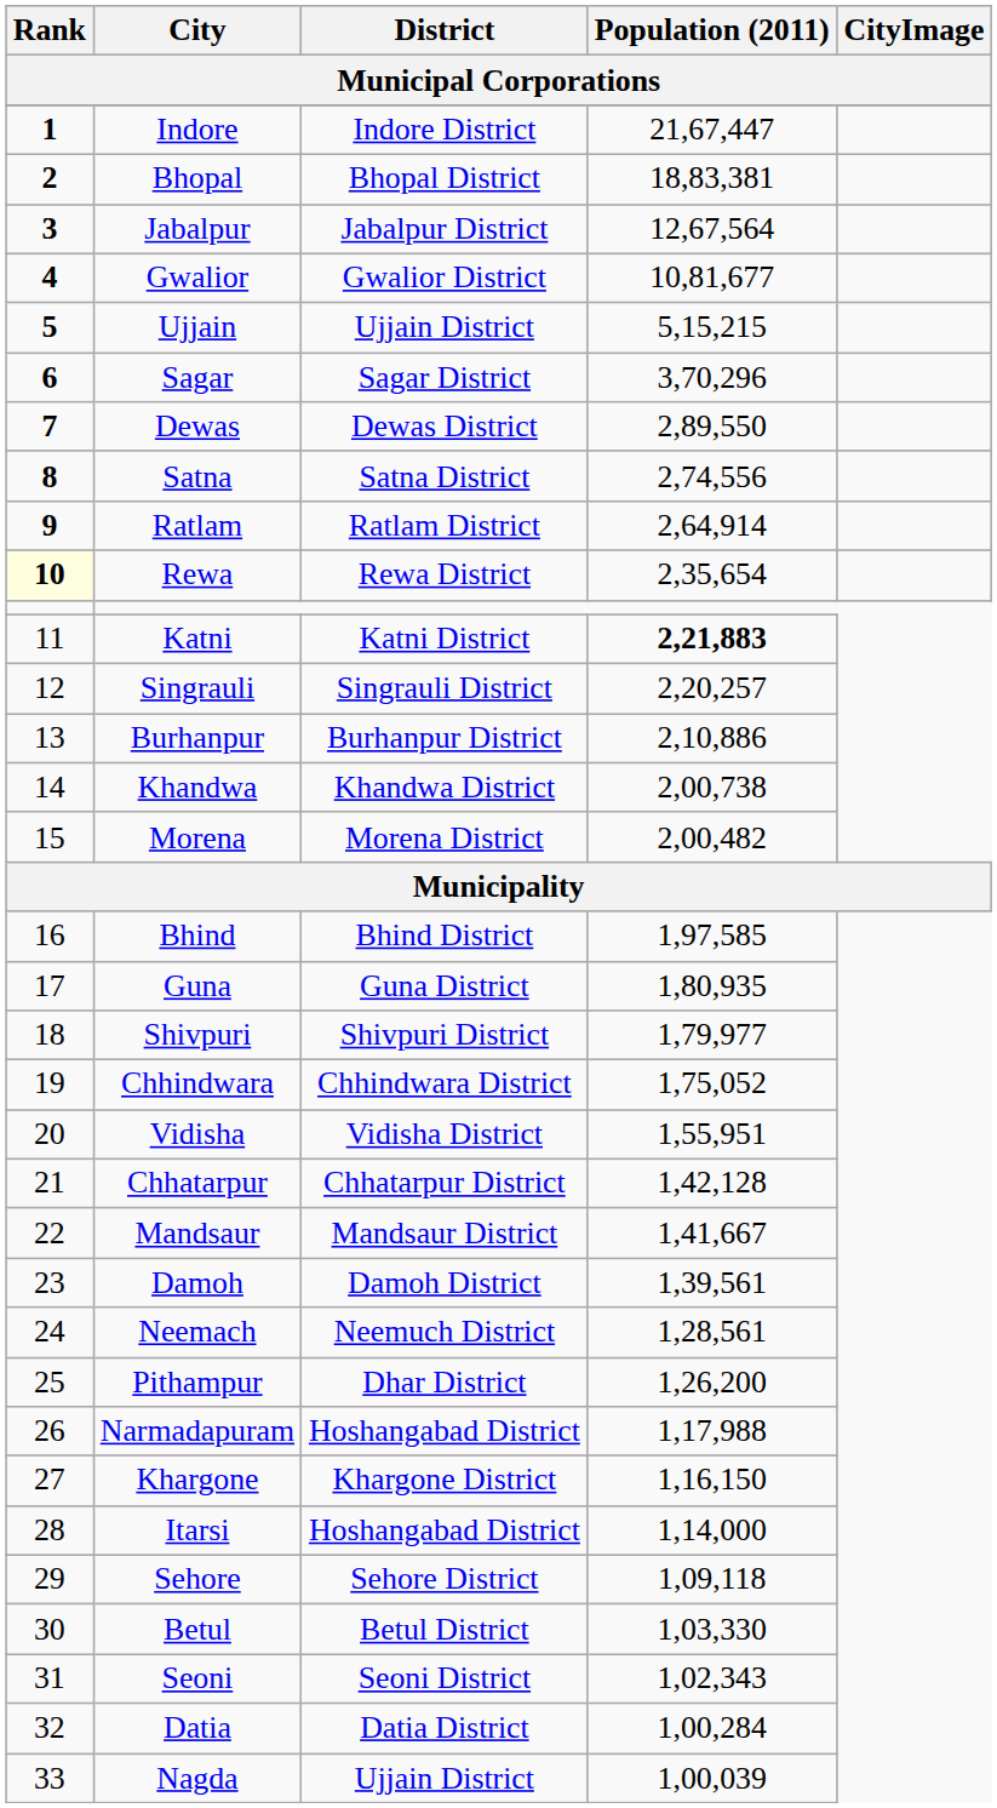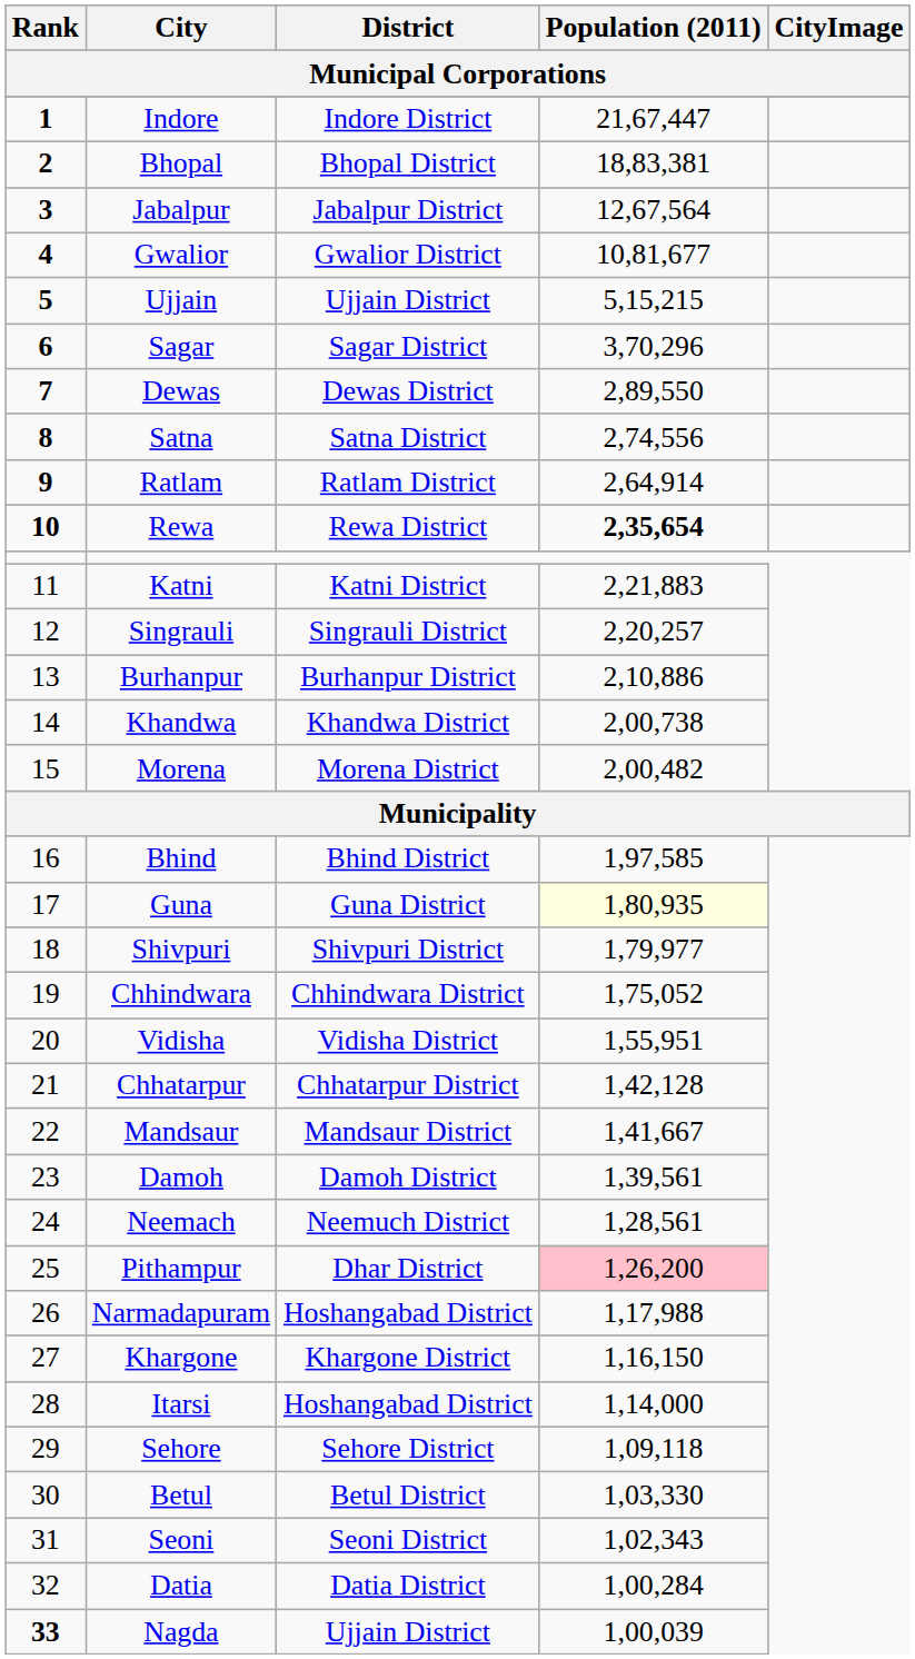Rewa | Rank: lightyellow background -> no background
Rewa | Population (2011): normal -> bold
Katni | Population (2011): bold -> normal
Guna | Population (2011): no background -> lightyellow background
Pithampur | Population (2011): no background -> pink background
Nagda | Rank: normal -> bold
